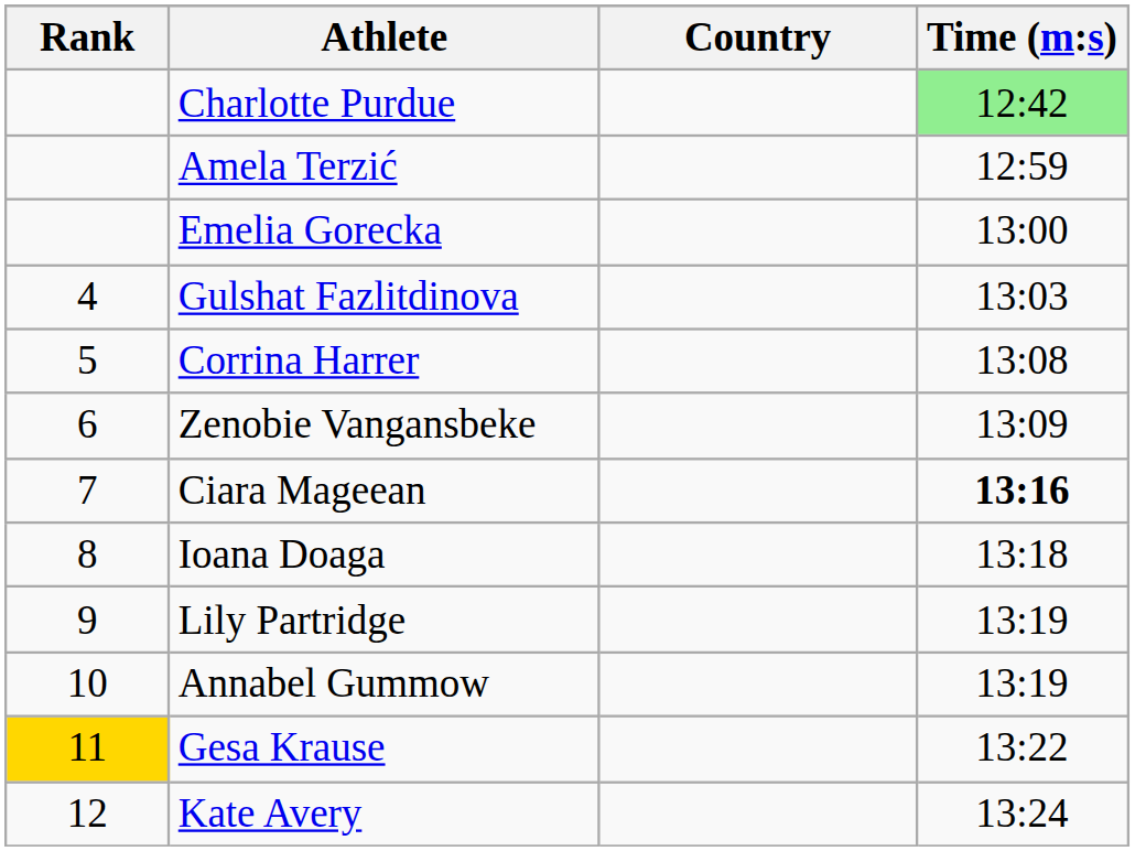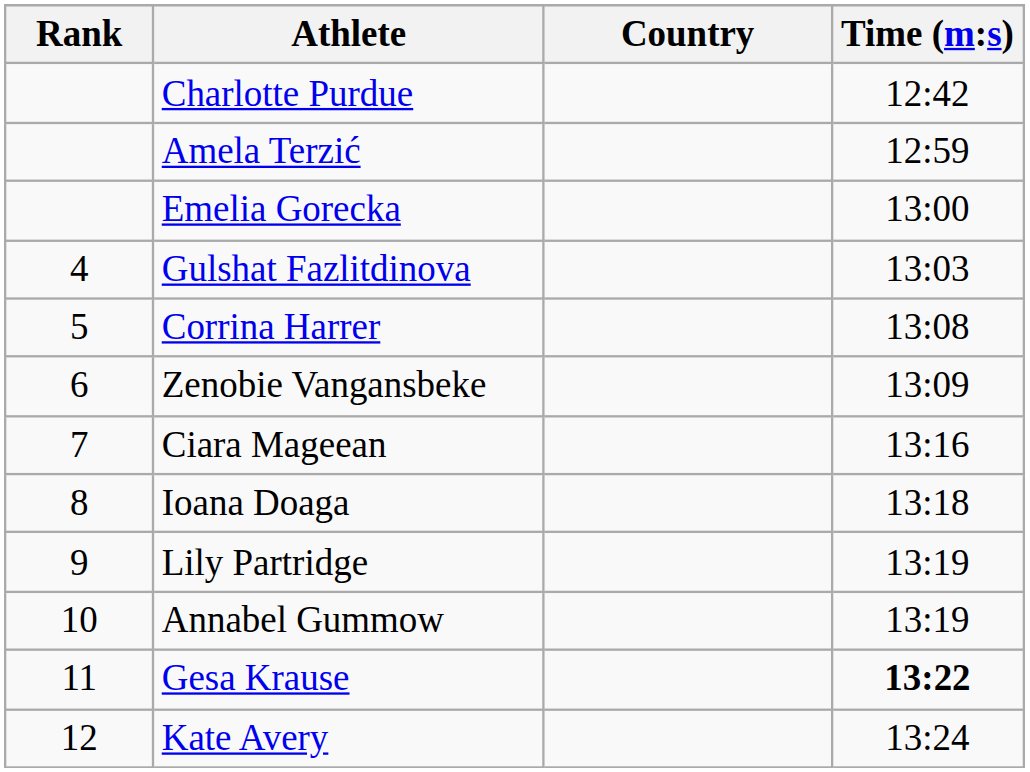Charlotte Purdue | Time (m:s): lightgreen background -> no background
Ciara Mageean | Time (m:s): bold -> normal
Gesa Krause | Rank: gold background -> no background
Gesa Krause | Time (m:s): normal -> bold
